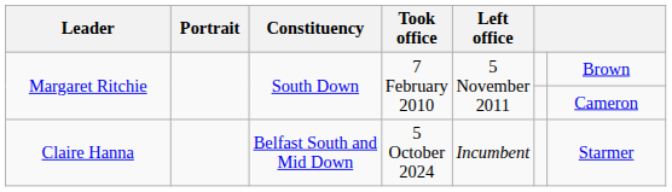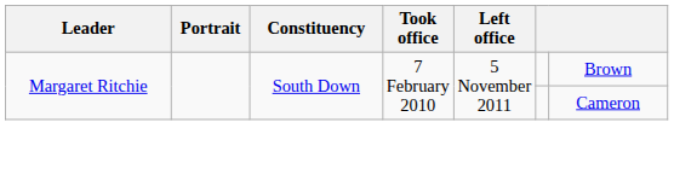- row: Claire Hanna | Belfast South and Mid Down | 5 October 2024 | Incumbent | Starmer
